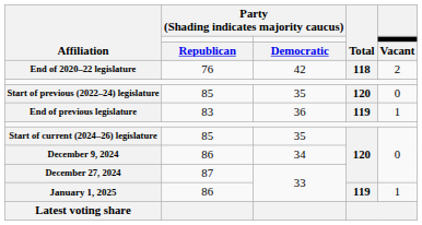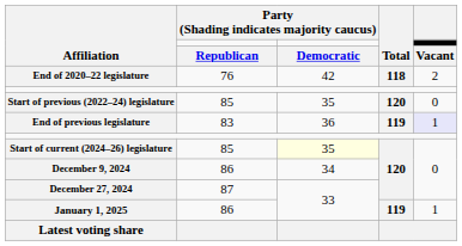End of previous legislature | column 5: no background -> lavender background
Start of current (2024–26) legislature | column 3: no background -> lightyellow background
